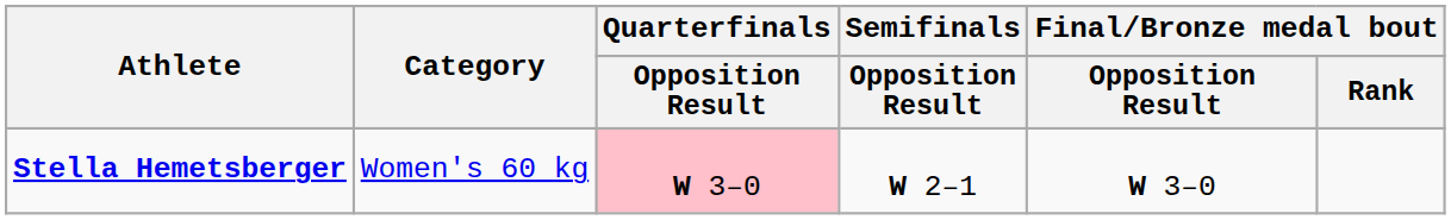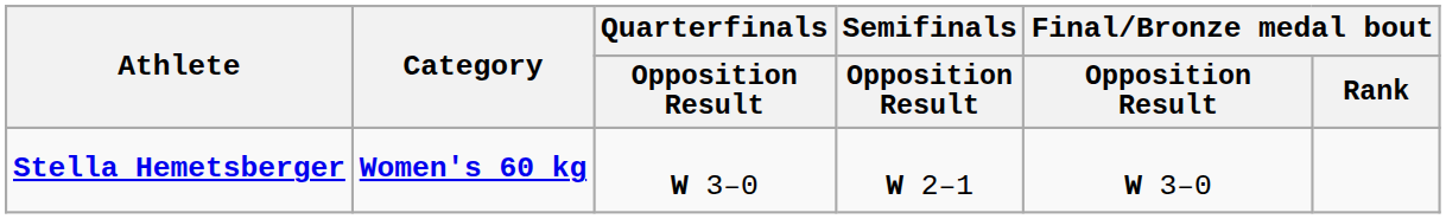Stella Hemetsberger | Category: normal -> bold
Stella Hemetsberger | Quarterfinals / Opposition Result: pink background -> no background
